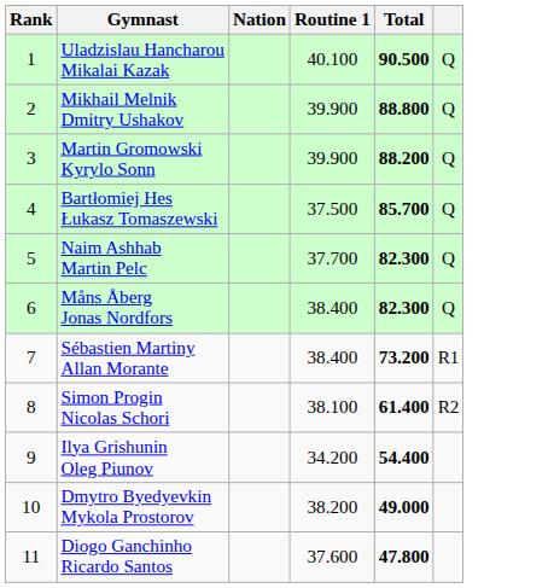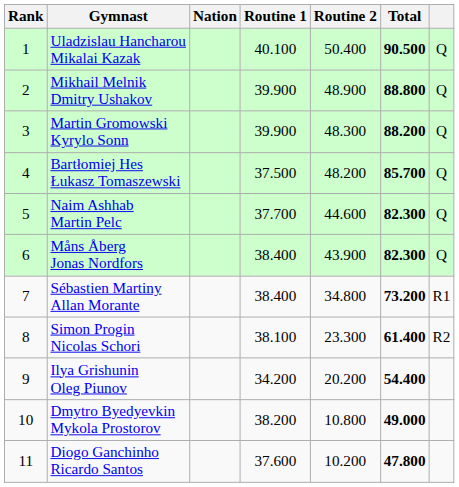+ column: Routine 2 | 50.400 | 48.900 | 48.300 | 48.200 | 44.600 | 43.900 | 34.800 | 23.300 | 20.200 | 10.800 | 10.200
